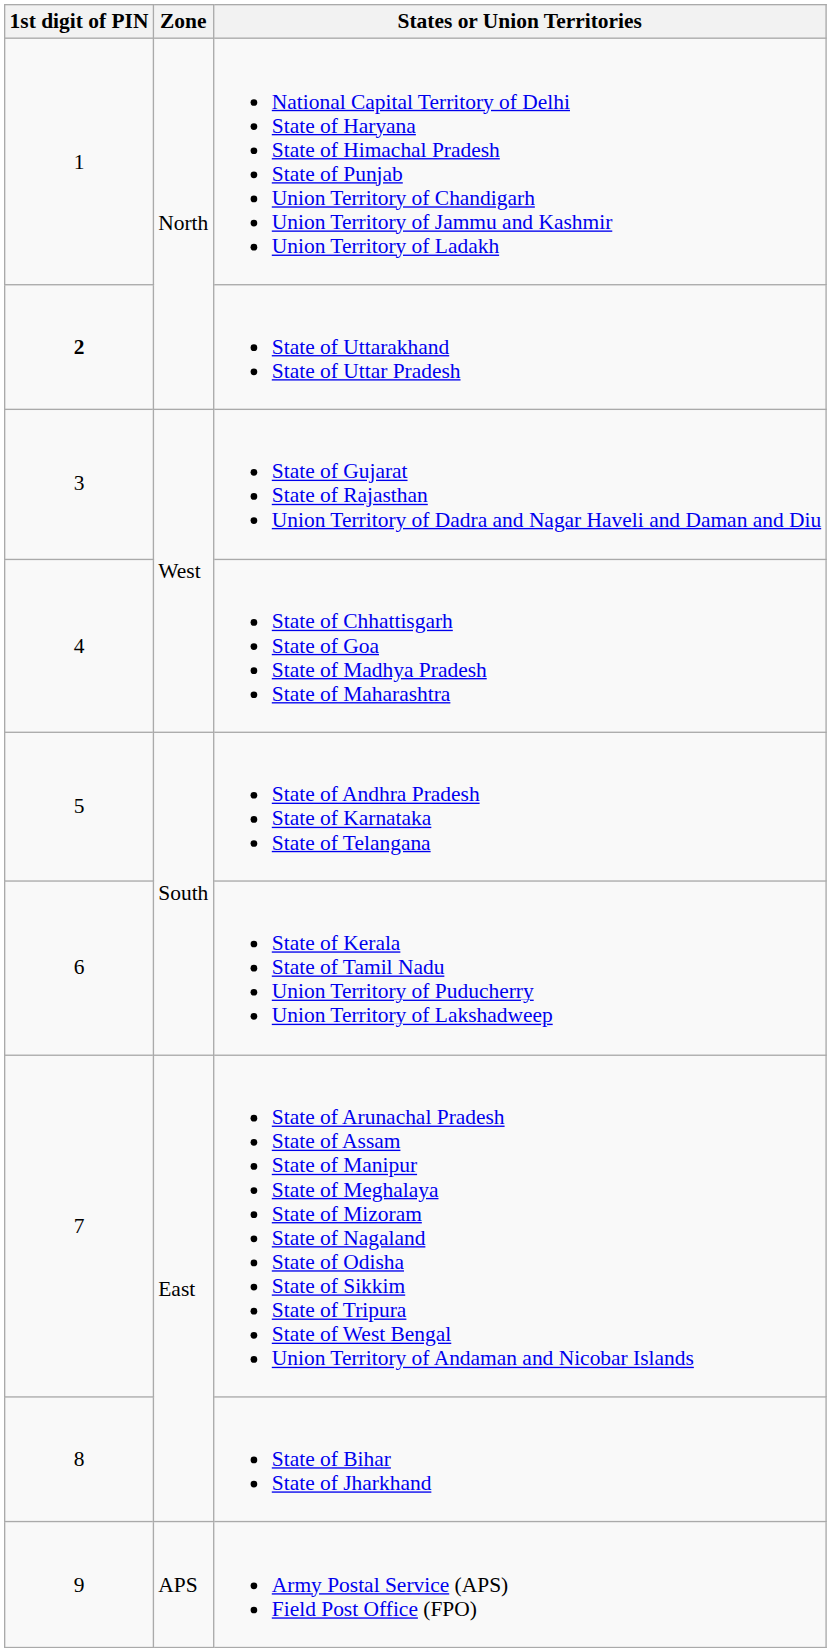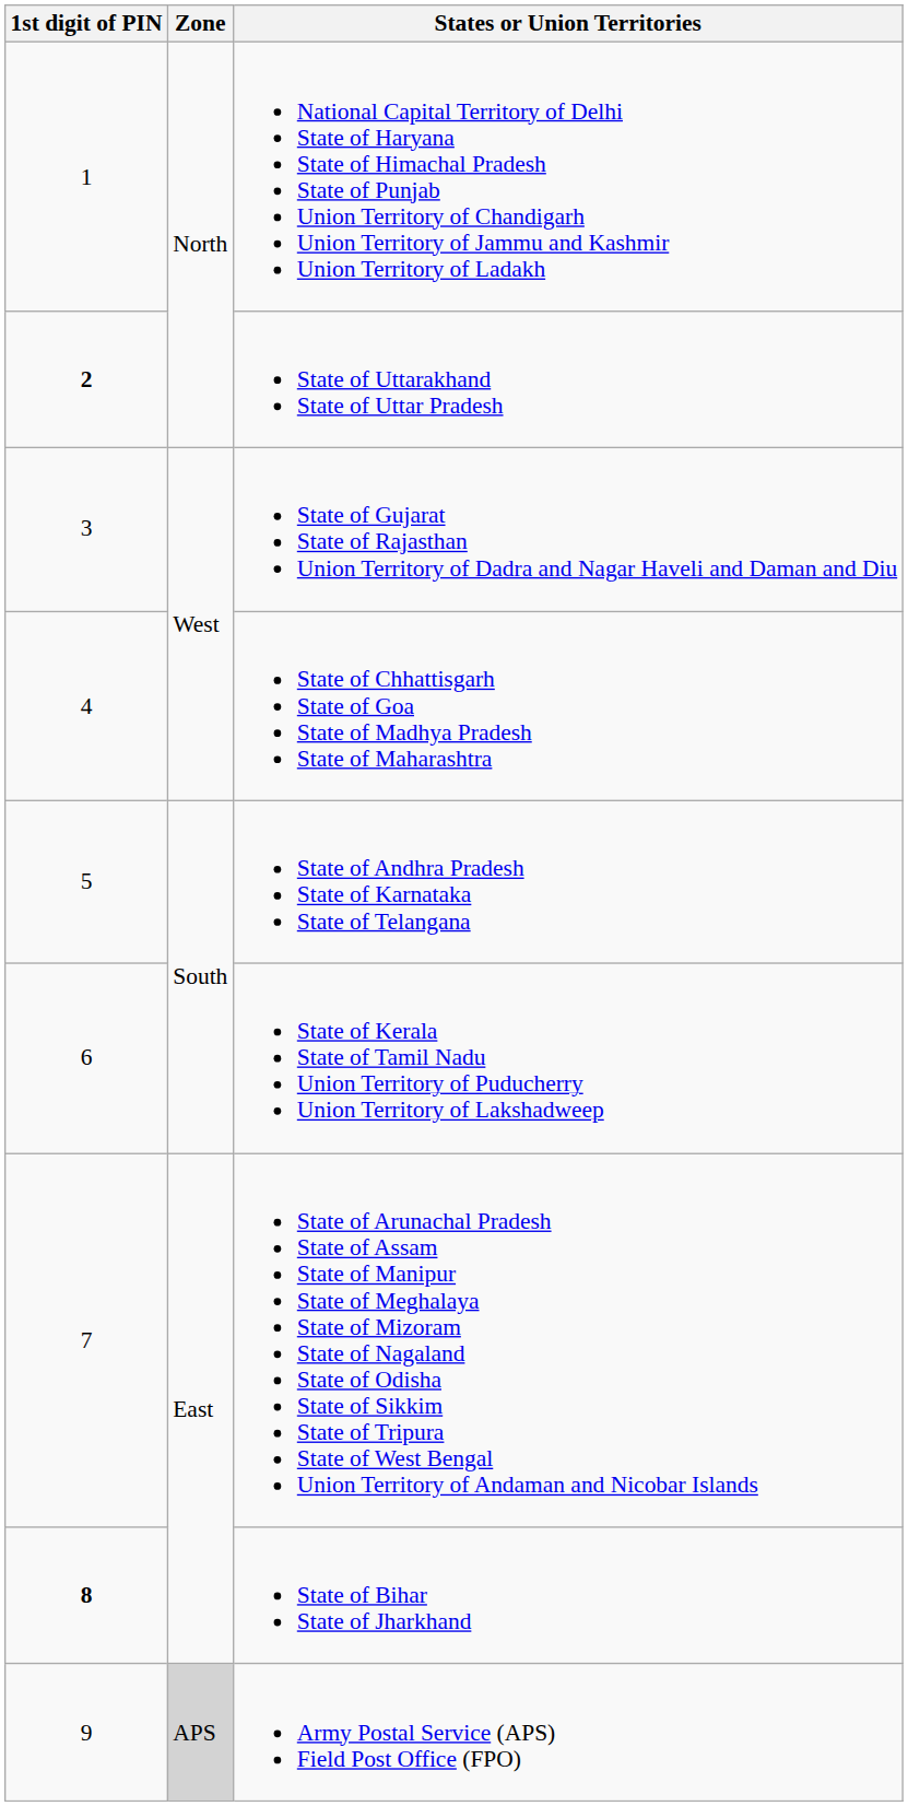State of Bihar State of Jharkhand | 1st digit of PIN: normal -> bold
Army Postal Service (APS) Field Post Office (FPO) | Zone: no background -> lightgrey background
